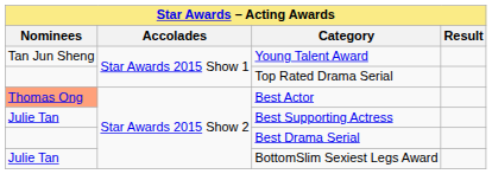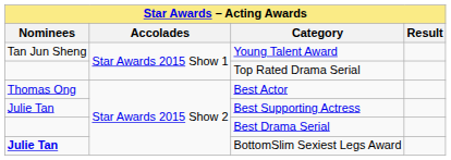Best Actor | Nominees: lightsalmon background -> no background
BottomSlim Sexiest Legs Award | Nominees: normal -> bold
